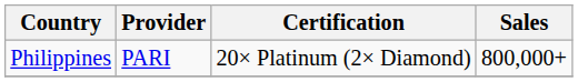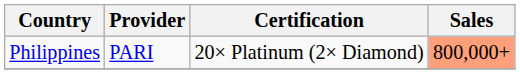Philippines | Sales: no background -> lightsalmon background
